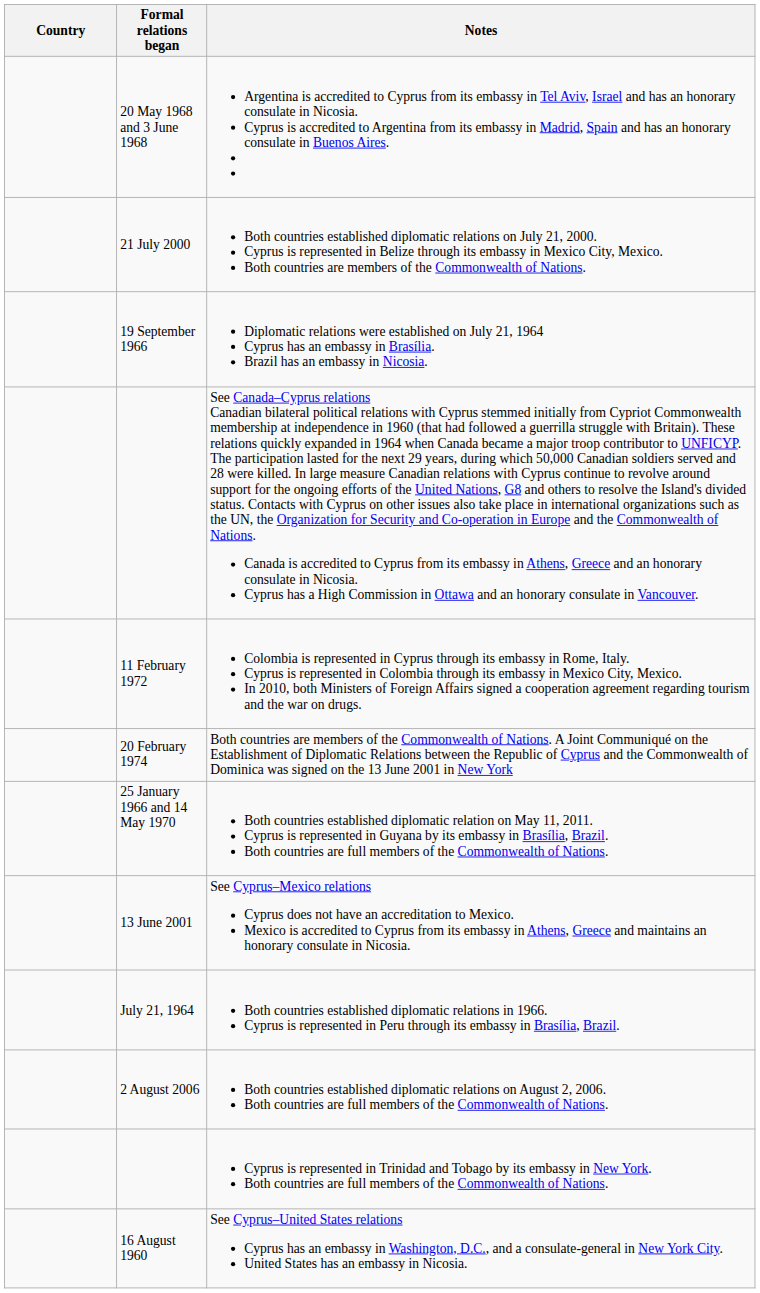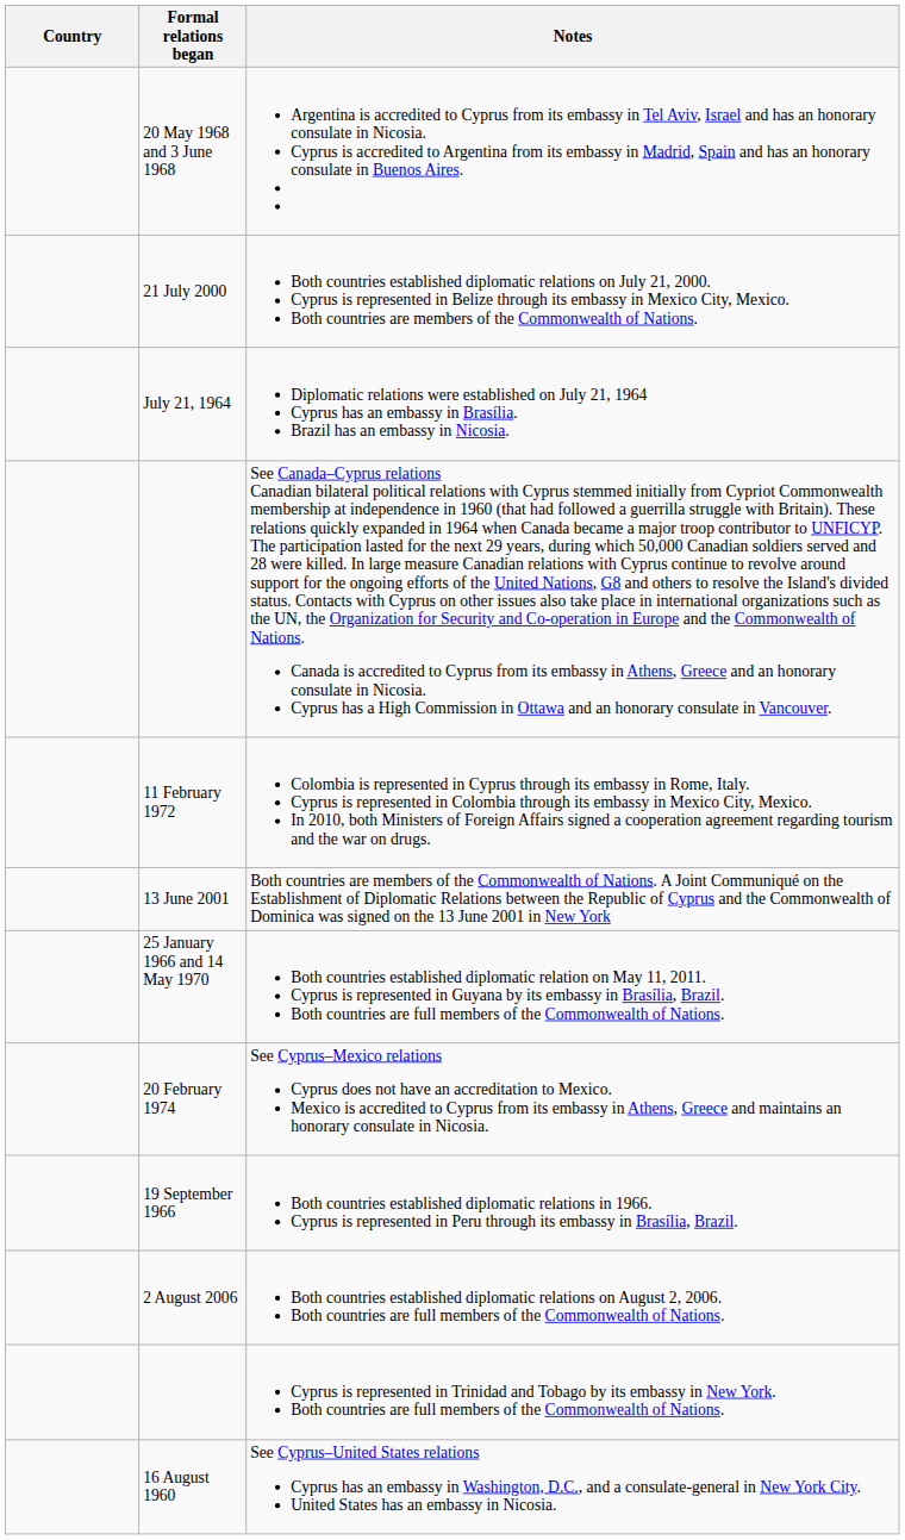row 4 | Formal relations began: 19 September 1966 -> July 21, 1964
row 7 | Formal relations began: 20 February 1974 -> 13 June 2001
row 9 | Formal relations began: 13 June 2001 -> 20 February 1974
row 10 | Formal relations began: July 21, 1964 -> 19 September 1966
